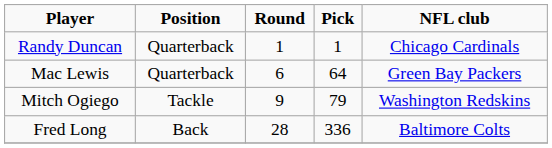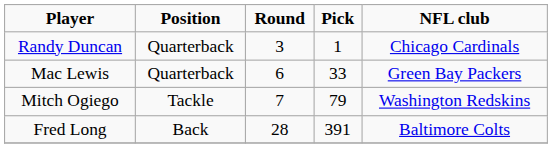Randy Duncan | Round: 1 -> 3
Mac Lewis | Pick: 64 -> 33
Mitch Ogiego | Round: 9 -> 7
Fred Long | Pick: 336 -> 391
